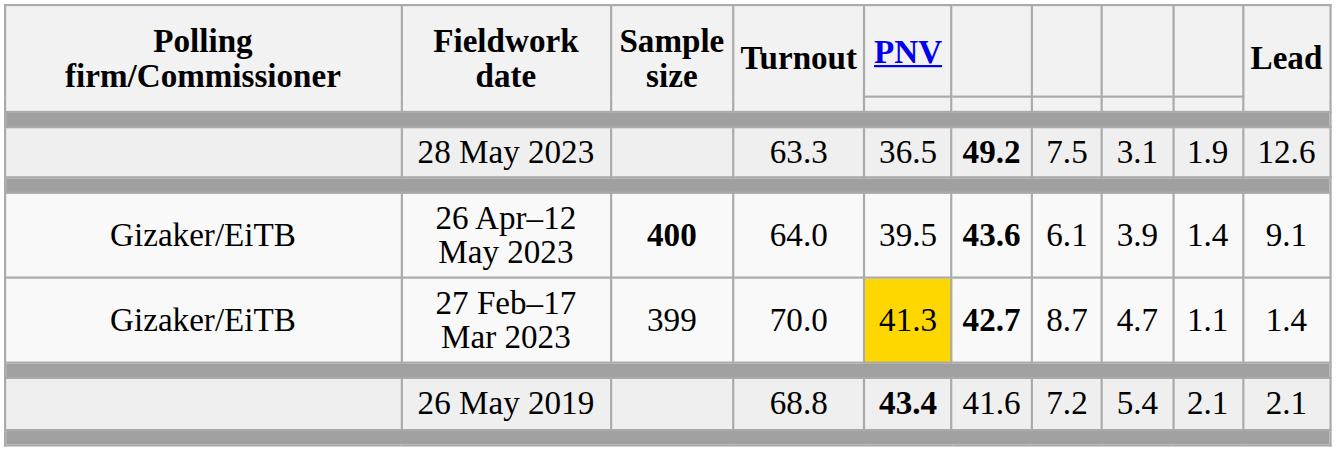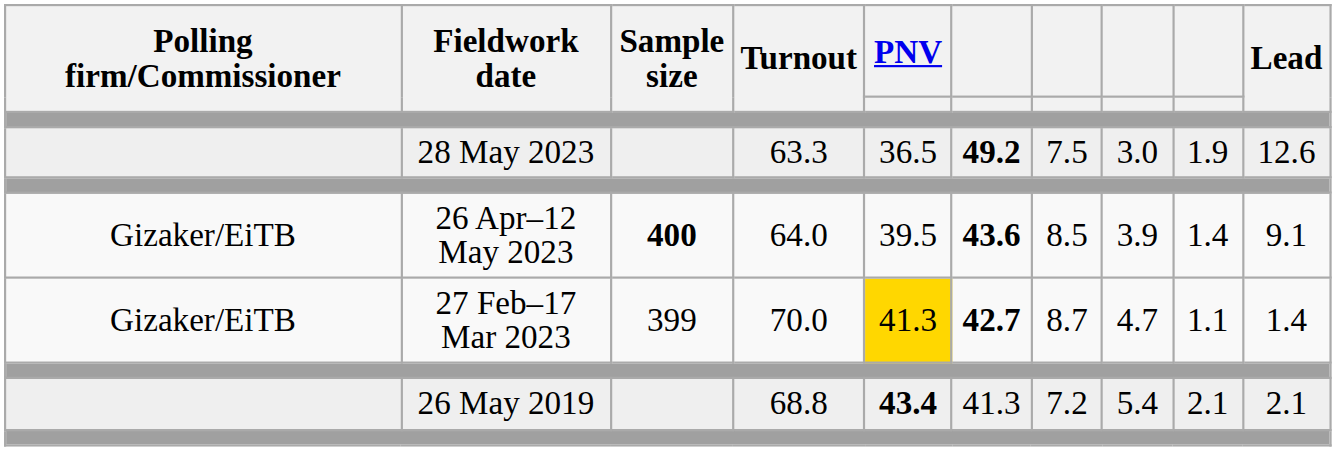28 May 2023 | column 8: 3.1 -> 3.0
26 Apr–12 May 2023 | column 7: 6.1 -> 8.5
26 May 2019 | column 6: 41.6 -> 41.3
